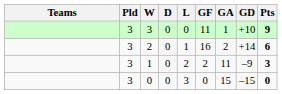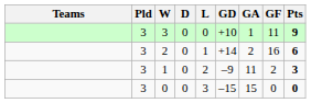columns swapped: GF <-> GD
